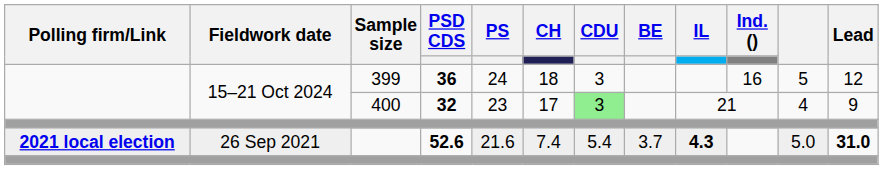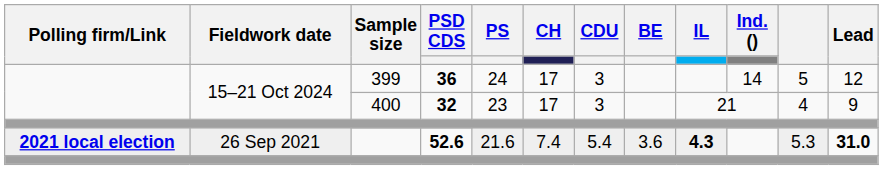36 | CH: 18 -> 17
36 | Ind. (): 16 -> 14
32 | CDU: lightgreen background -> no background
52.6 | BE: 3.7 -> 3.6
52.6 | column 11: 5.0 -> 5.3
